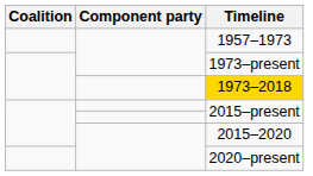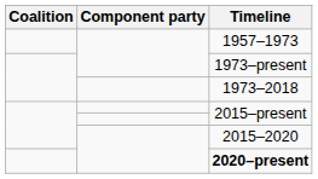1973–2018 | Timeline: gold background -> no background
2020–present | Timeline: normal -> bold
